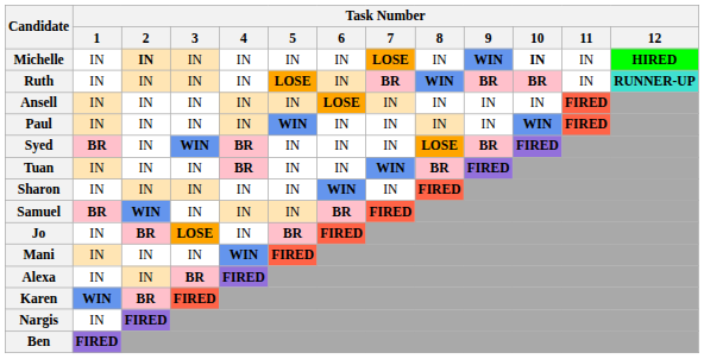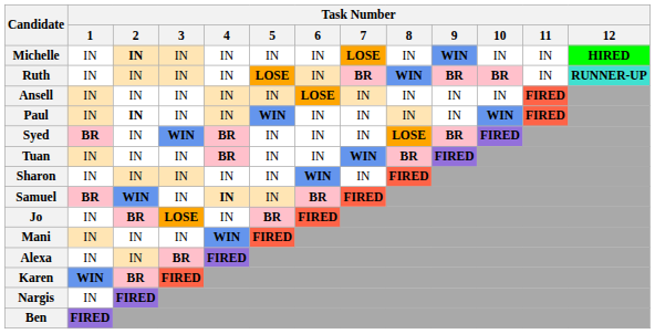Michelle | Task Number / 10: bold -> normal
Paul | Task Number / 2: normal -> bold
Samuel | Task Number / 4: normal -> bold
